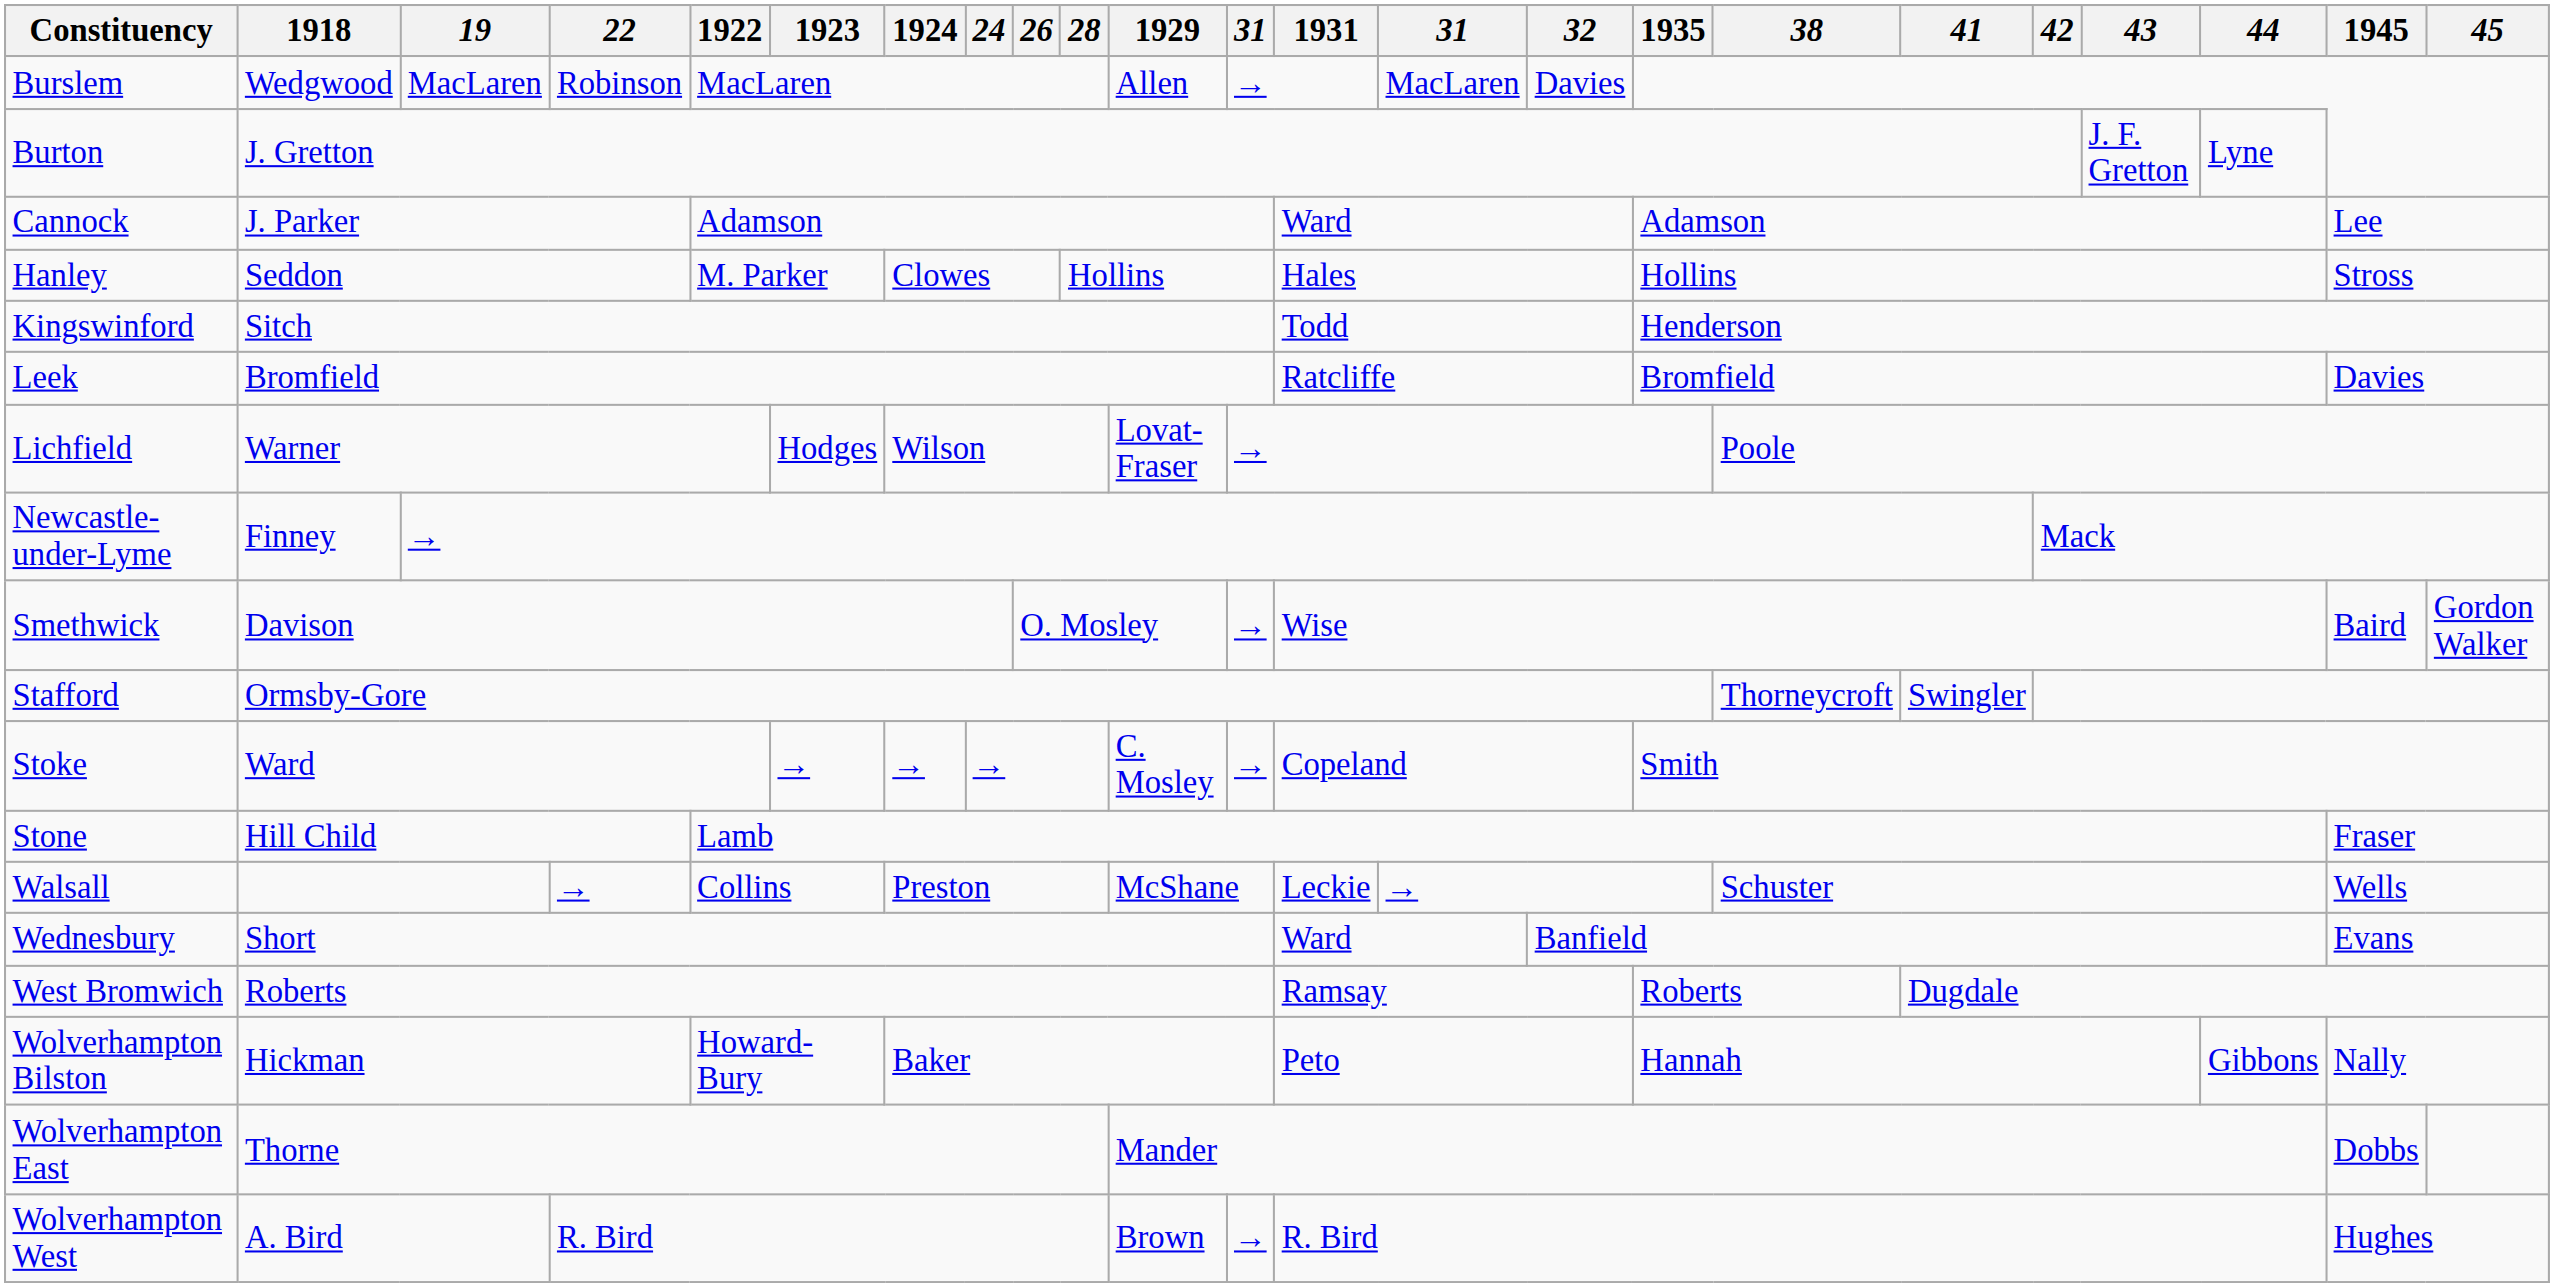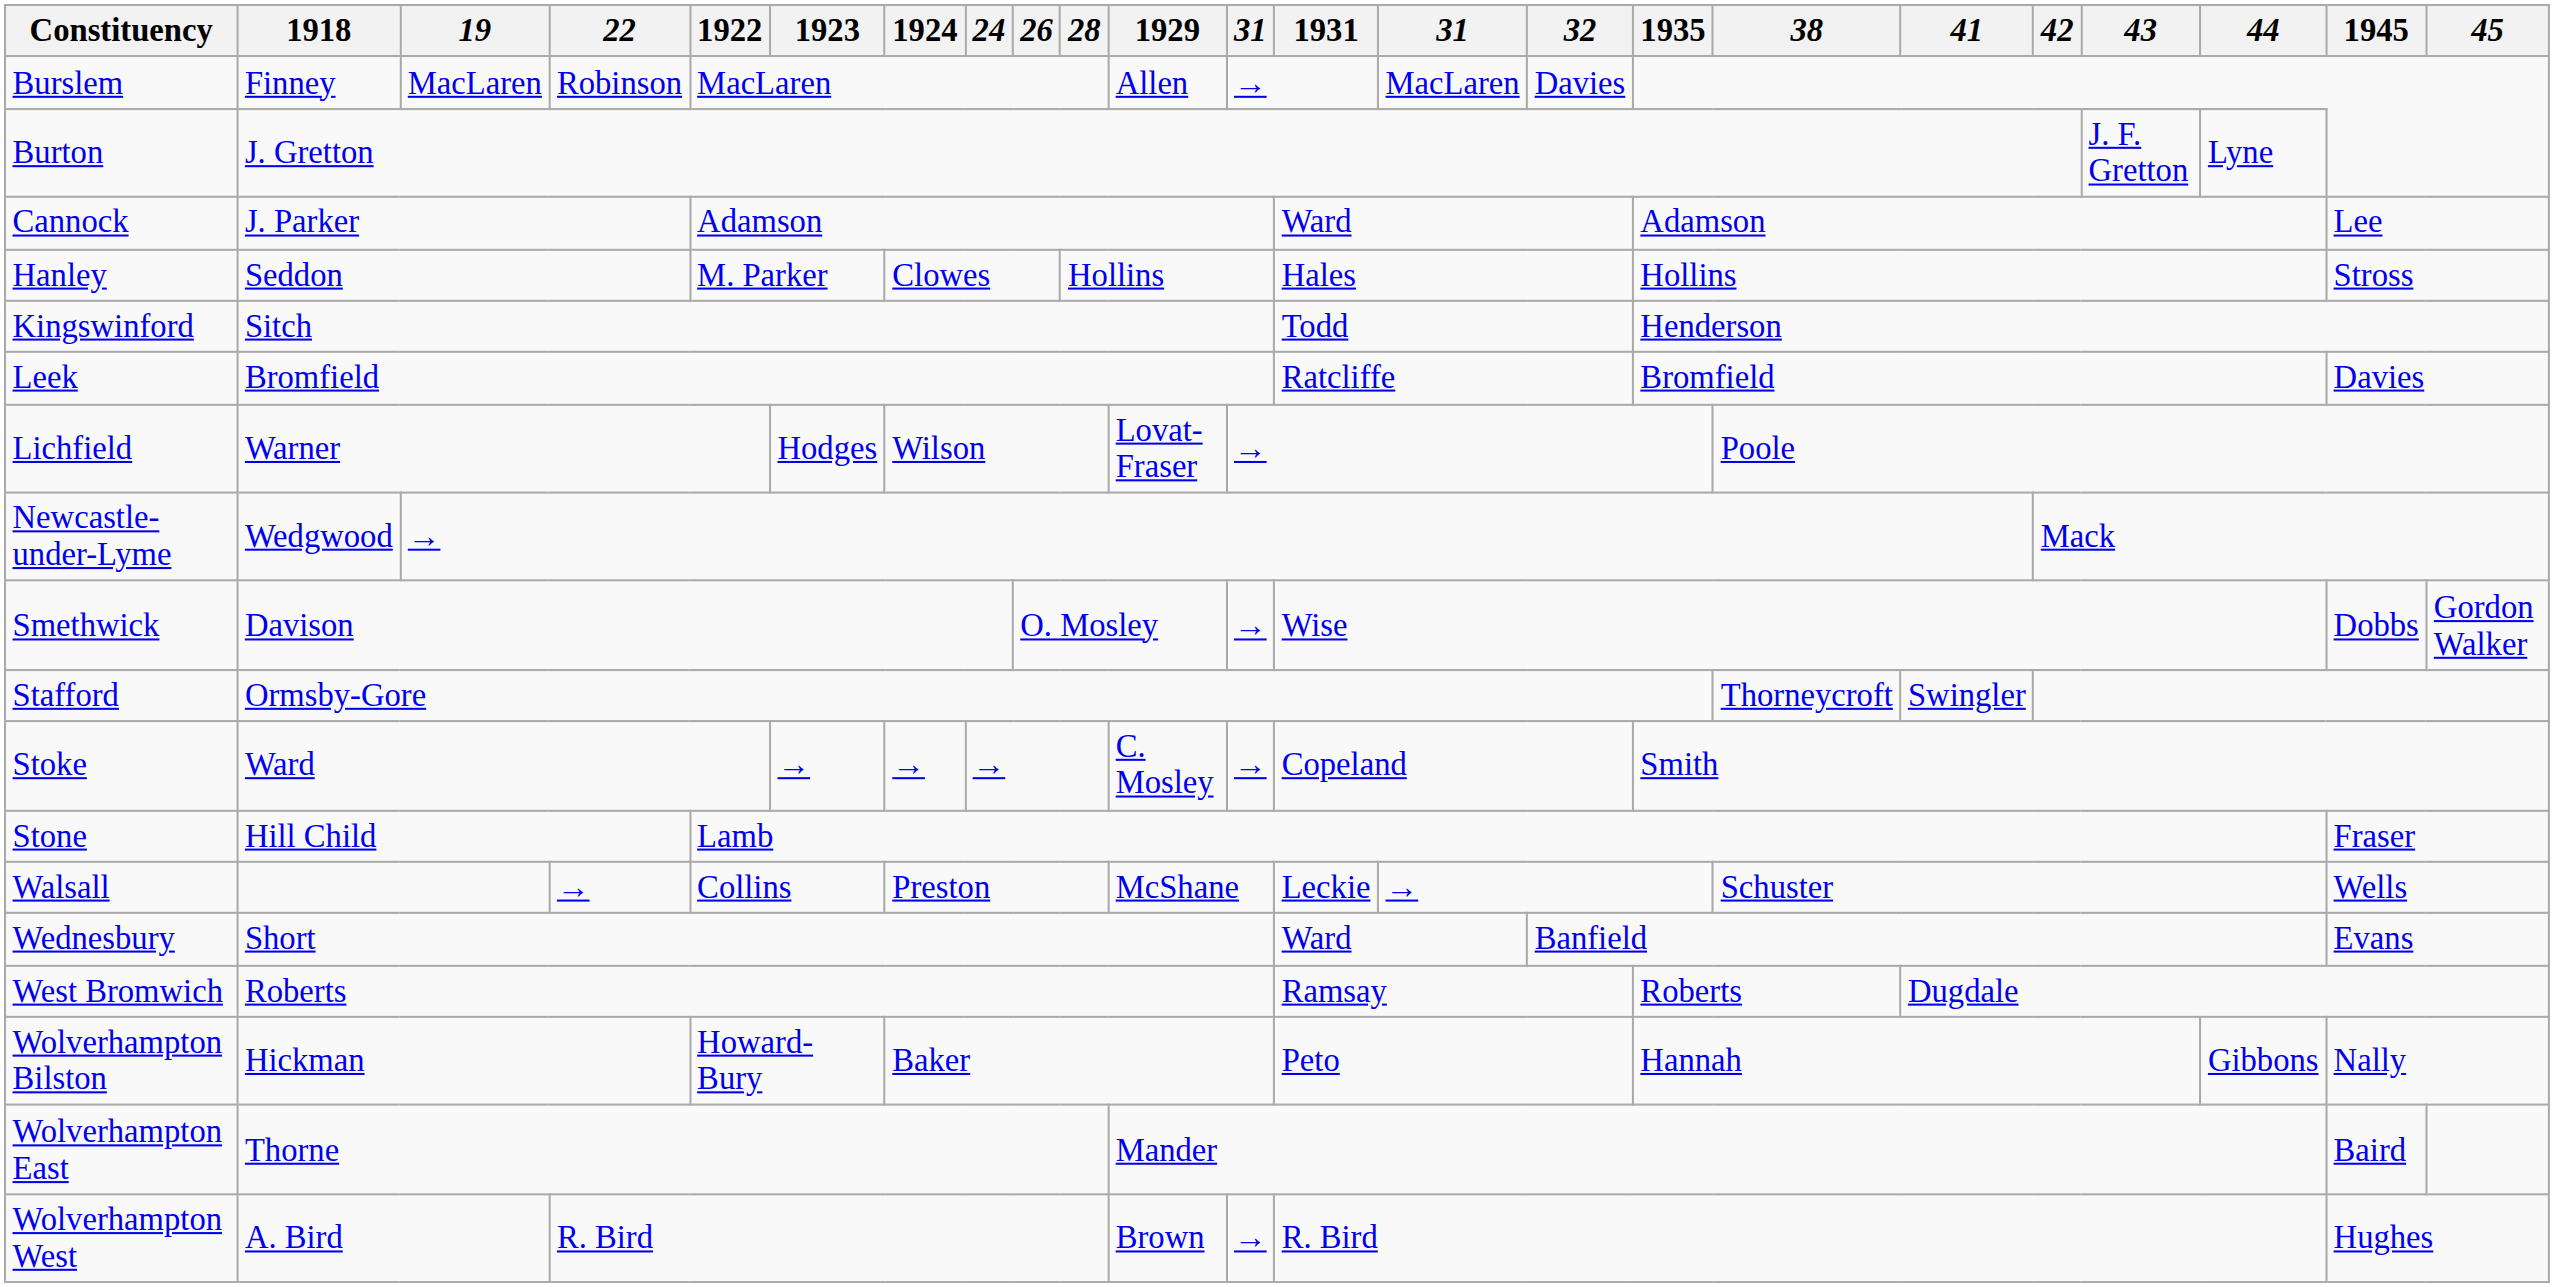Burslem | 1918: Wedgwood -> Finney
Newcastle-under-Lyme | 1918: Finney -> Wedgwood
Smethwick | 1945: Baird -> Dobbs
Wolverhampton East | 1945: Dobbs -> Baird
